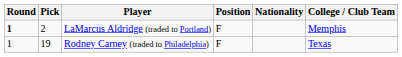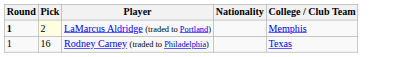- column: Position | F | F
LaMarcus Aldridge (traded to Portland) | Pick: no background -> lightyellow background
Rodney Carney (traded to Philadelphia) | Pick: 19 -> 16
